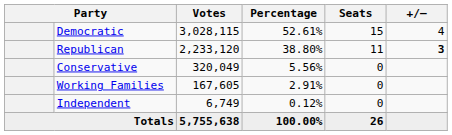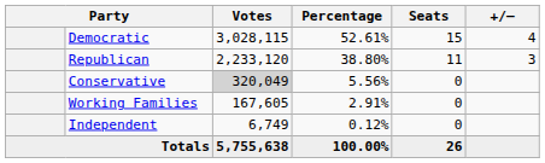Republican | +/–: bold -> normal
Conservative | Votes: no background -> lightgrey background
